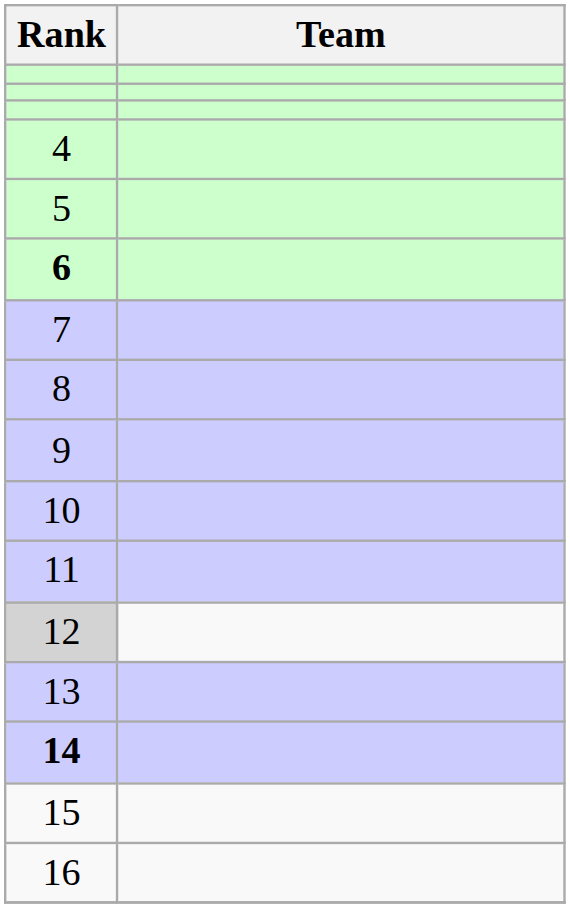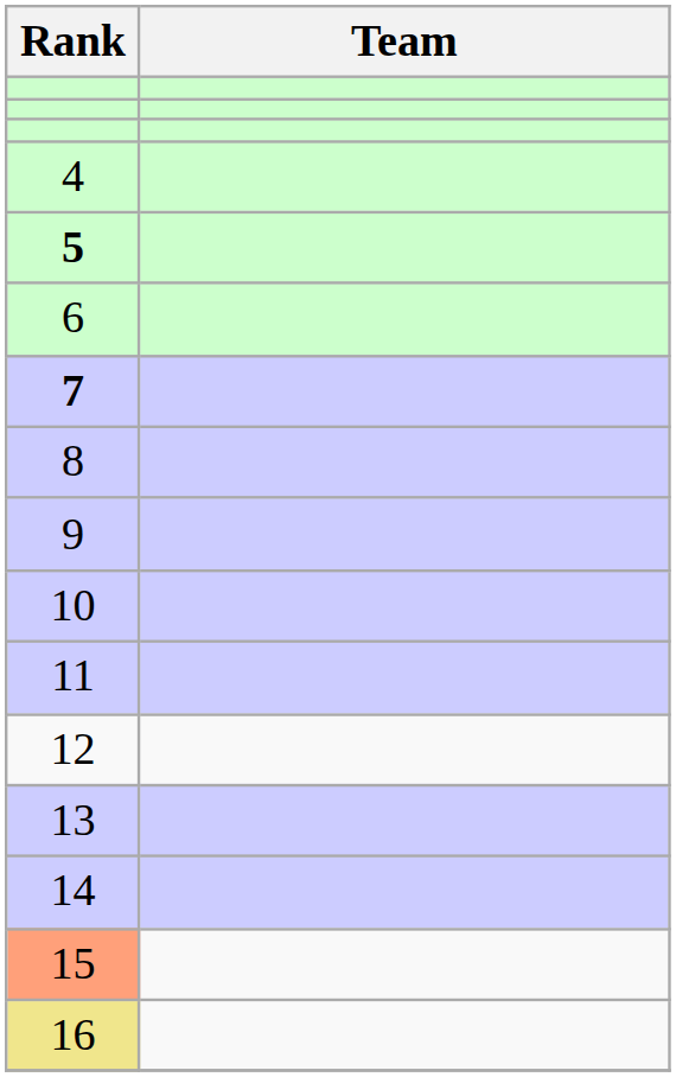row 6 | Rank: normal -> bold
row 7 | Rank: bold -> normal
row 8 | Rank: normal -> bold
row 13 | Rank: lightgrey background -> no background
row 15 | Rank: bold -> normal
row 16 | Rank: no background -> lightsalmon background
row 17 | Rank: no background -> khaki background
